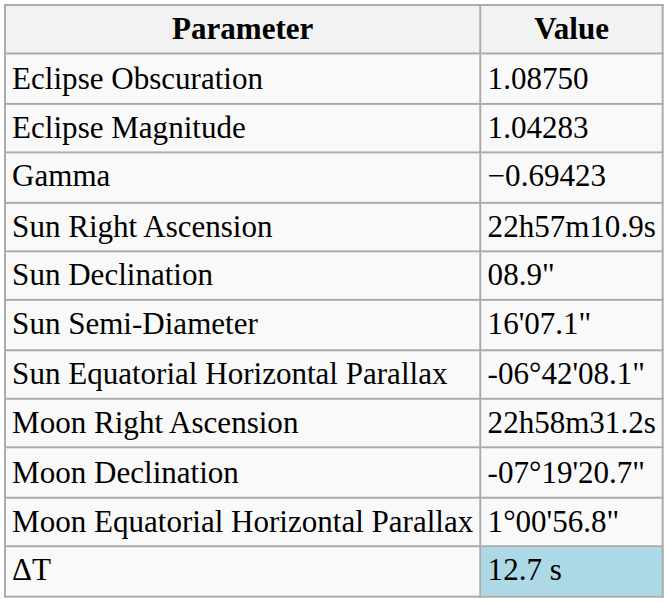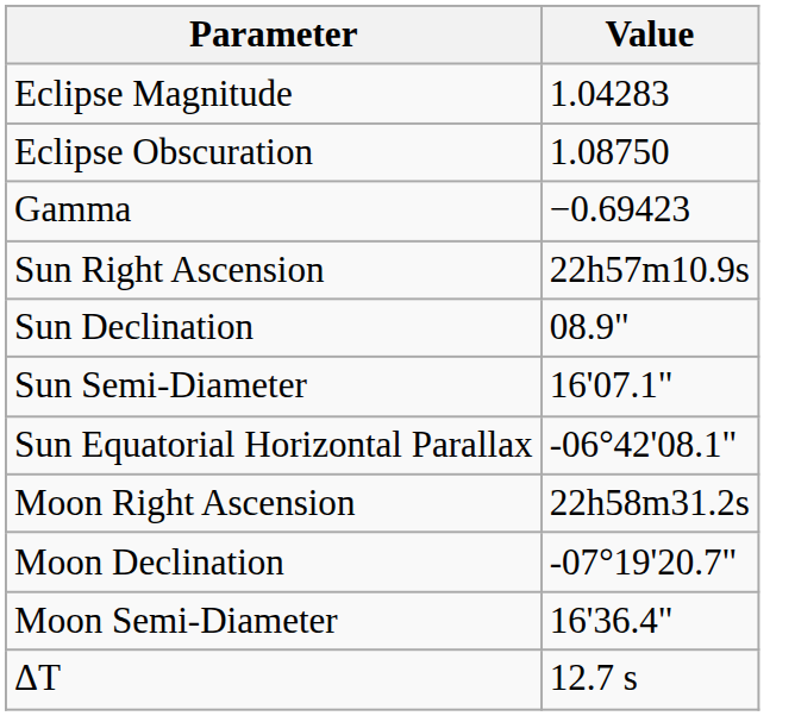rows swapped: Eclipse Magnitude <-> Eclipse Obscuration
+ row: Moon Semi-Diameter | 16'36.4"
- row: Moon Equatorial Horizontal Parallax | 1°00'56.8"
ΔT | Value: lightblue background -> no background
